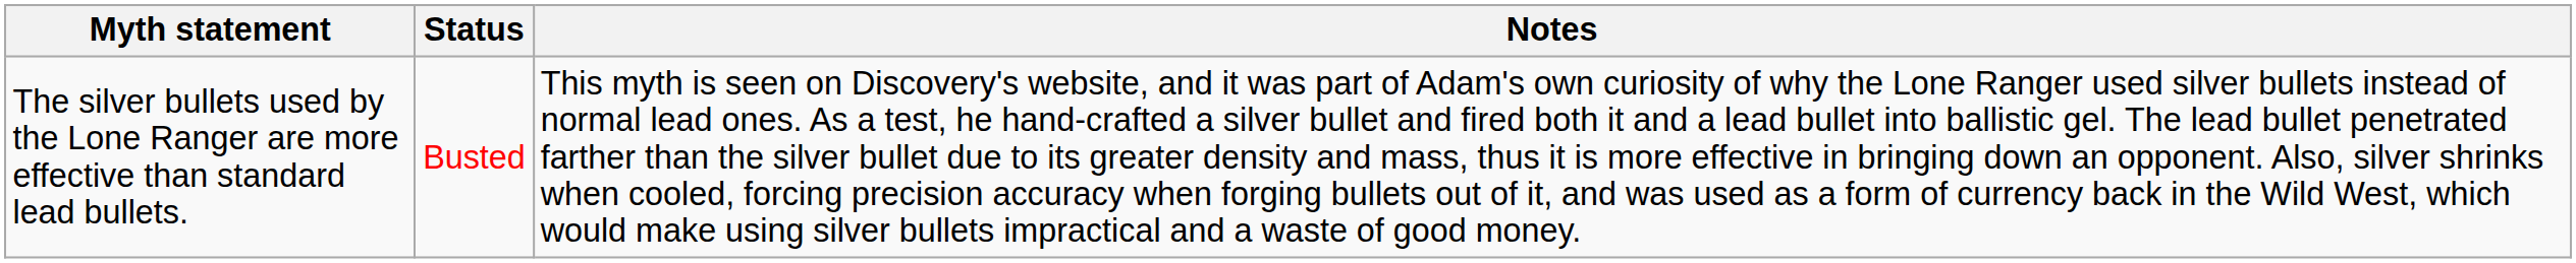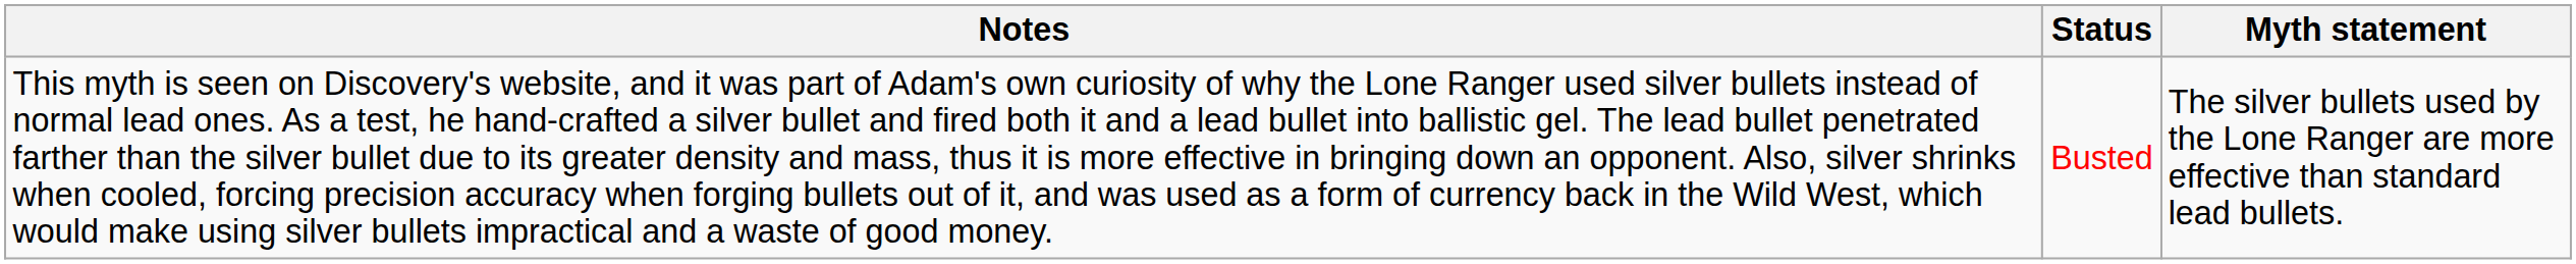columns swapped: Myth statement <-> Notes
